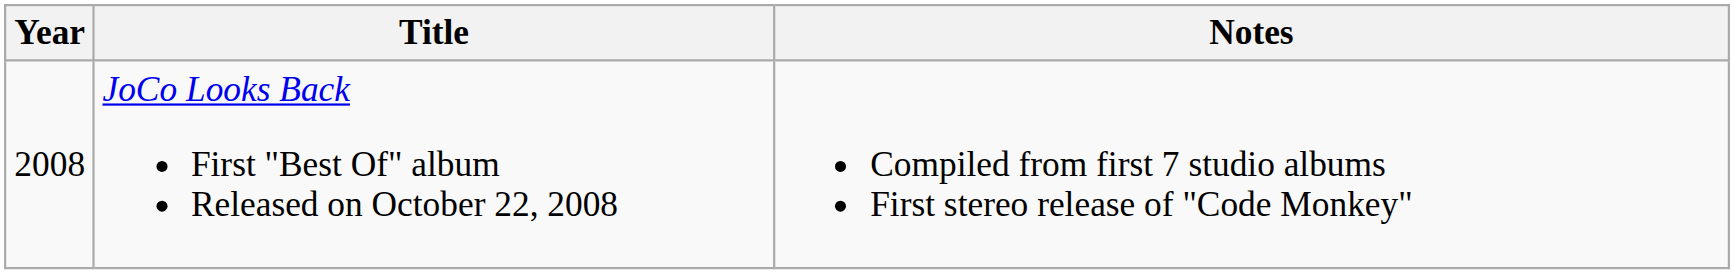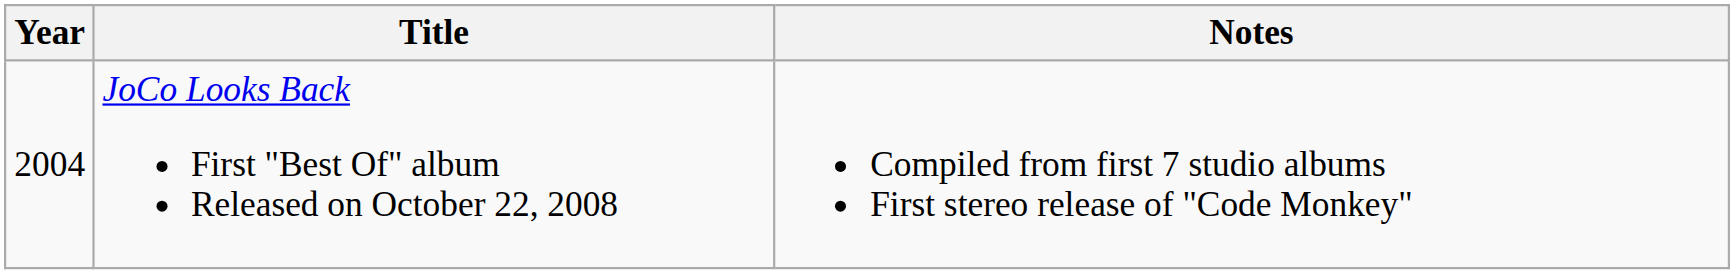row 2 | Year: 2008 -> 2004
